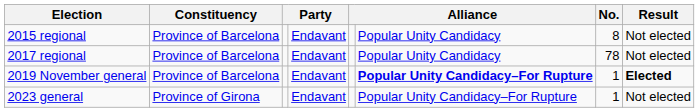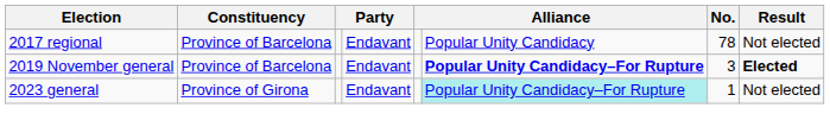- row: 2015 regional | Province of Barcelona | Endavant | Popular Unity Candidacy | 8 | Not elected
2019 November general | No.: 1 -> 3
2023 general | column 6: no background -> paleturquoise background
